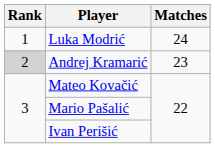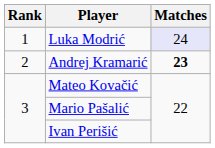Luka Modrić | Matches: no background -> lavender background
Andrej Kramarić | Rank: lightgrey background -> no background
Andrej Kramarić | Matches: normal -> bold
